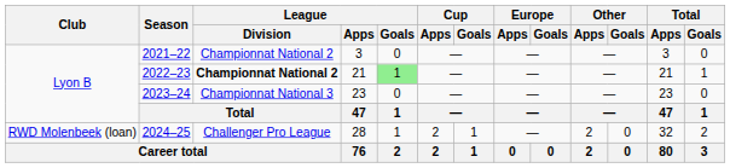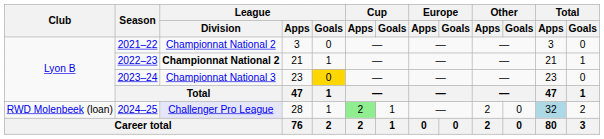2022–23 | League / Goals: lightgreen background -> no background
2023–24 | League / Goals: no background -> gold background
2024–25 | League / Division: no background -> lavender background
2024–25 | Cup / Apps: no background -> lightgreen background
2024–25 | Total / Apps: no background -> lightblue background
